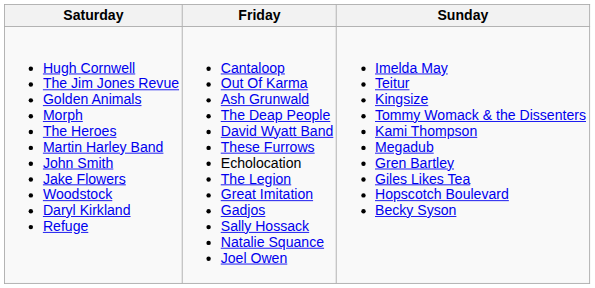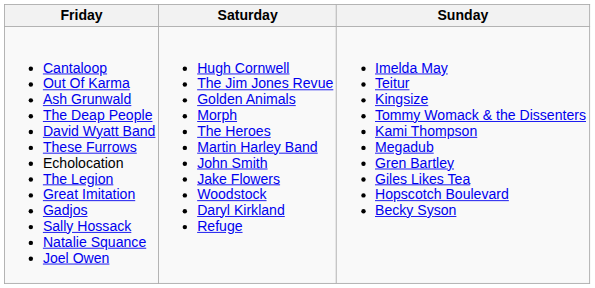columns swapped: Friday <-> Saturday
